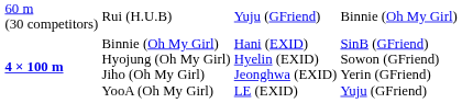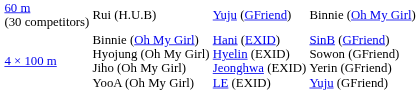row 2 | column 1: bold -> normal
